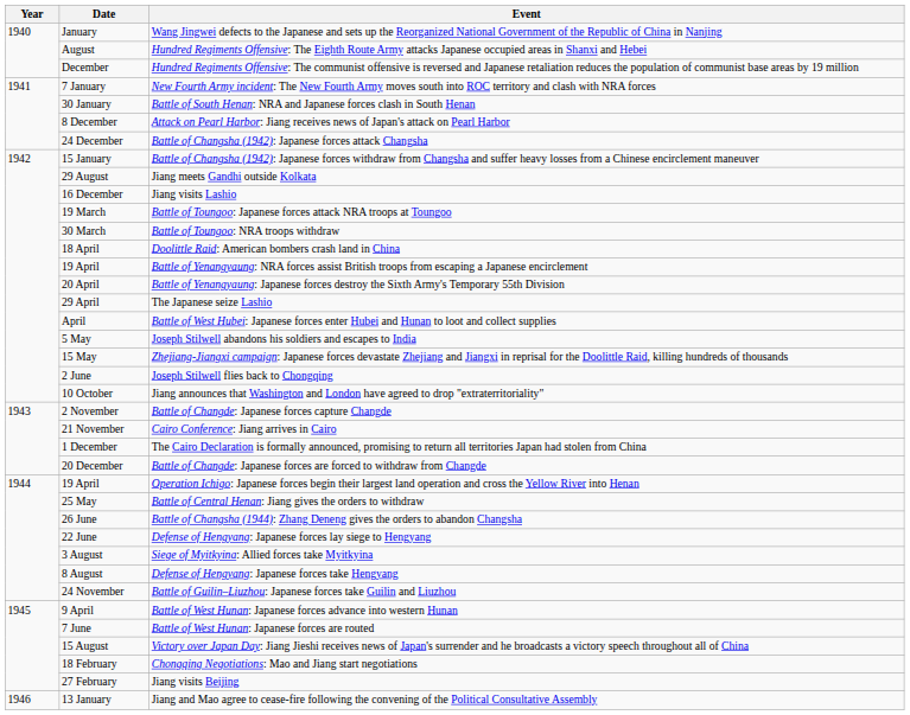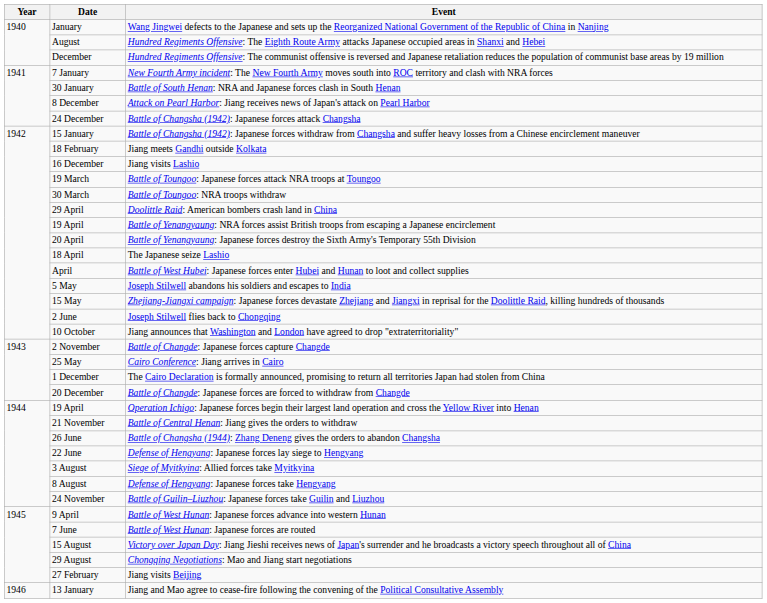Jiang meets Gandhi outside Kolkata | Date: 29 August -> 18 February
Doolittle Raid: American bombers crash land in China | Date: 18 April -> 29 April
The Japanese seize Lashio | Date: 29 April -> 18 April
Cairo Conference: Jiang arrives in Cairo | Date: 21 November -> 25 May
Battle of Central Henan: Jiang gives the orders to withdraw | Date: 25 May -> 21 November
Chongqing Negotiations: Mao and Jiang start negotiations | Date: 18 February -> 29 August
